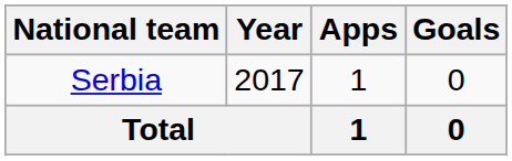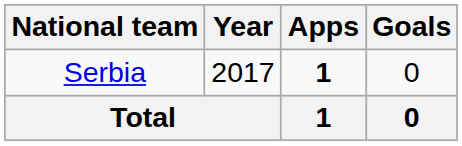Serbia | Apps: normal -> bold
